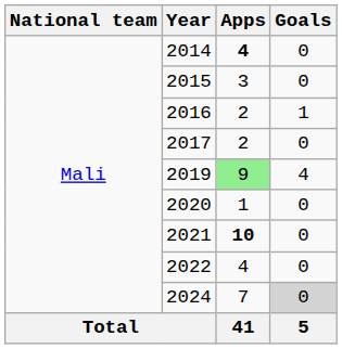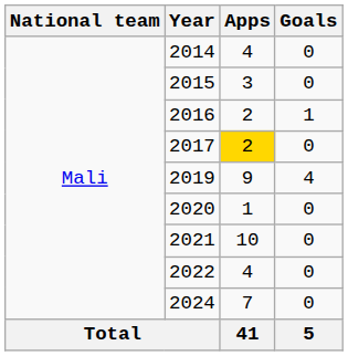2014 | Apps: bold -> normal
2017 | Apps: no background -> gold background
2019 | Apps: lightgreen background -> no background
2021 | Apps: bold -> normal
2024 | Goals: lightgrey background -> no background
